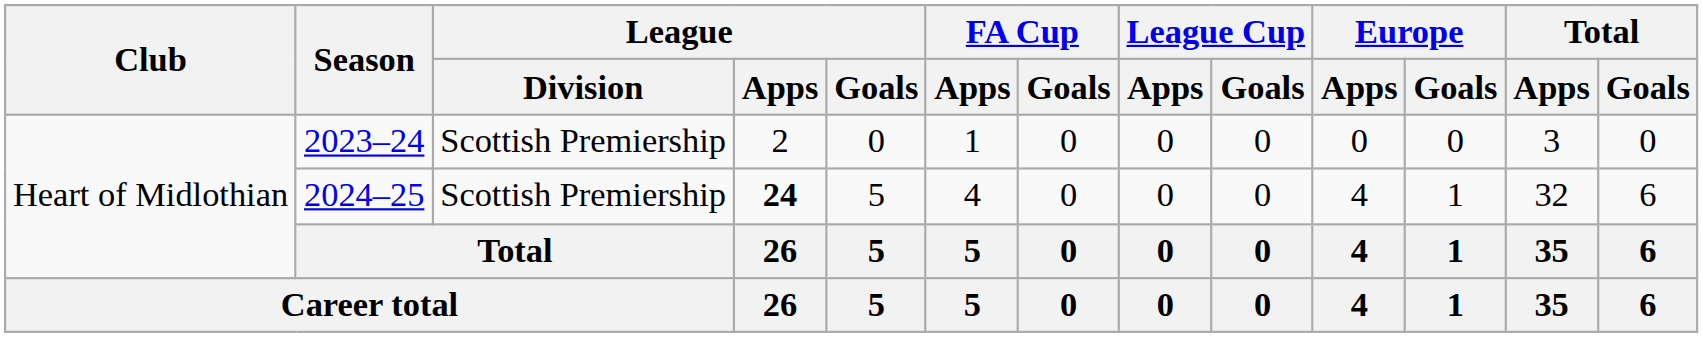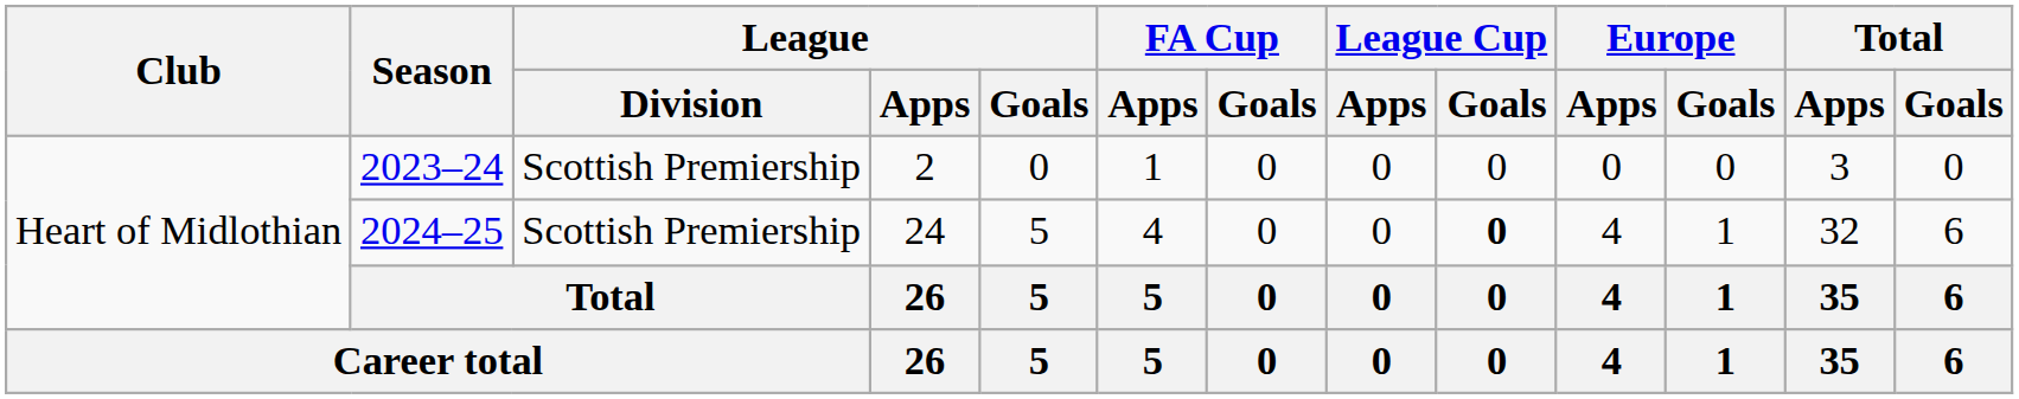2024–25 | League / Apps: bold -> normal
2024–25 | League Cup / Goals: normal -> bold
